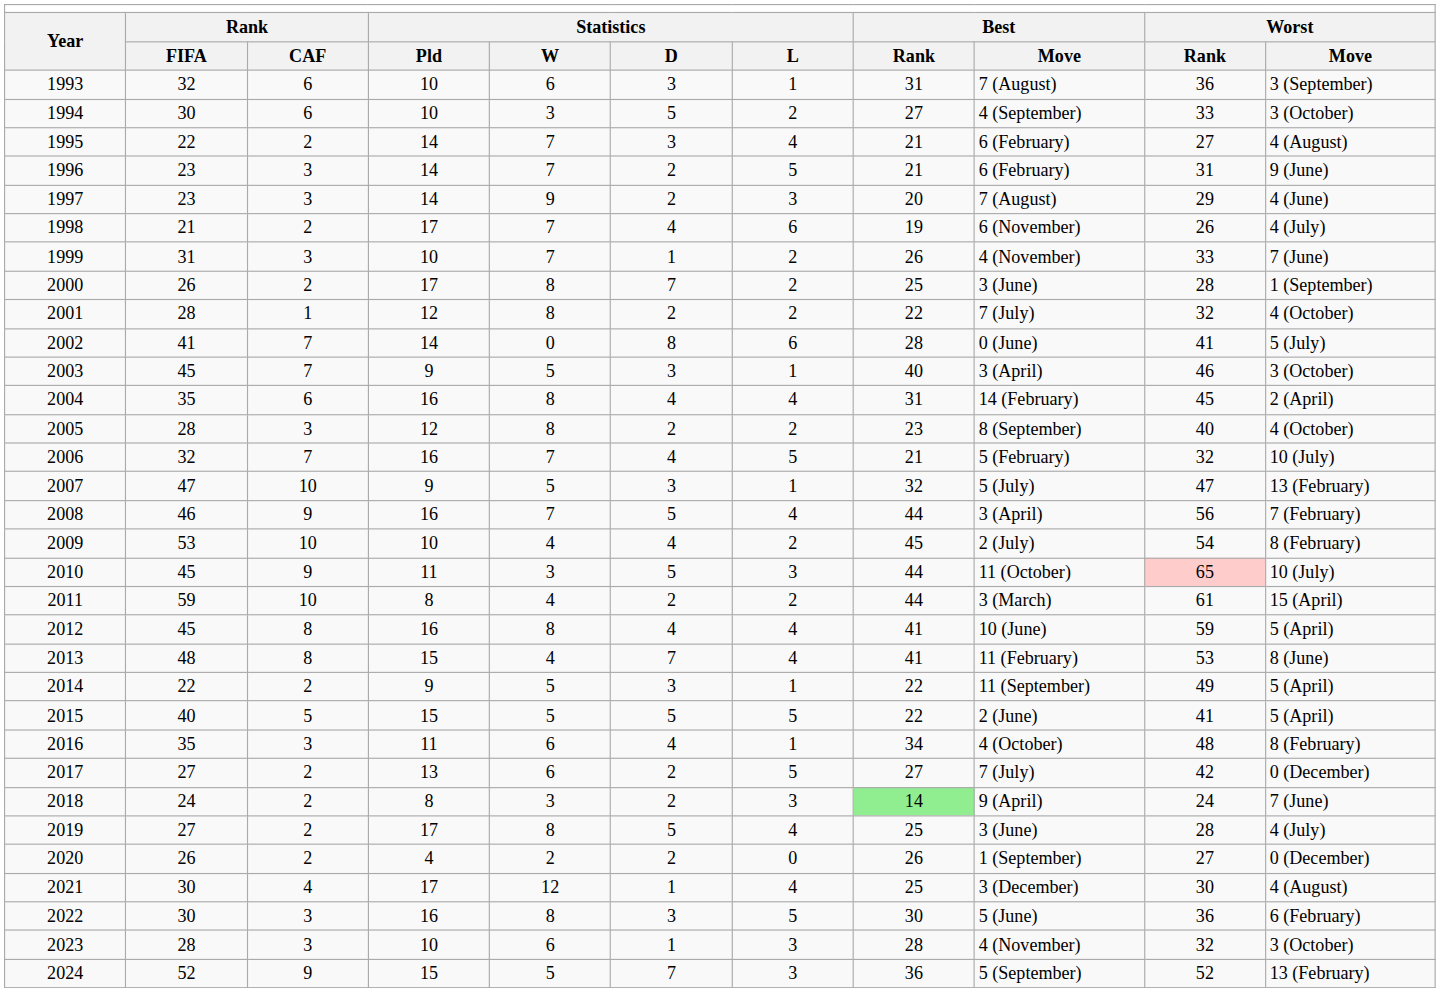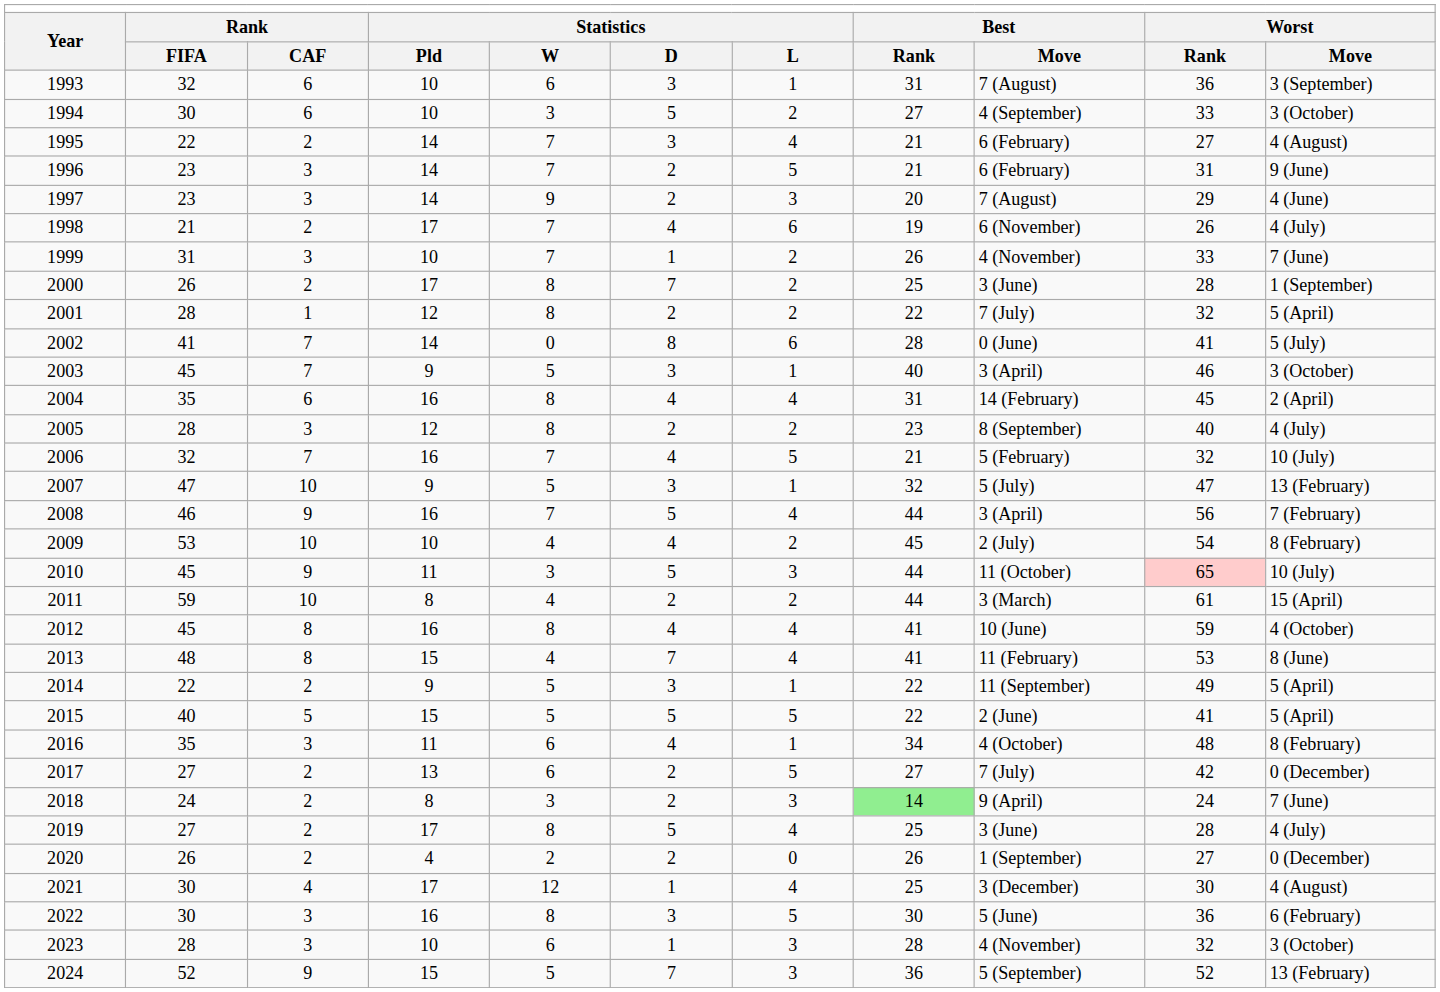2001 | Worst / Move: 4 (October) -> 5 (April)
2005 | Worst / Move: 4 (October) -> 4 (July)
2012 | Worst / Move: 5 (April) -> 4 (October)
